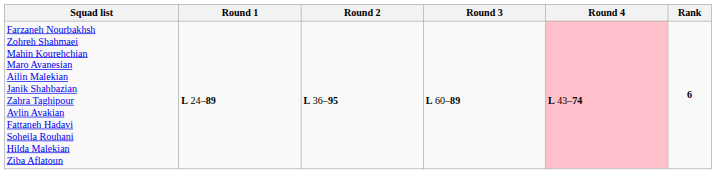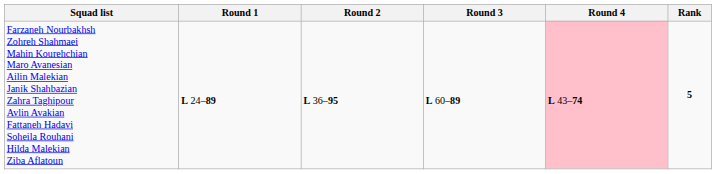row 2 | Rank: 6 -> 5
